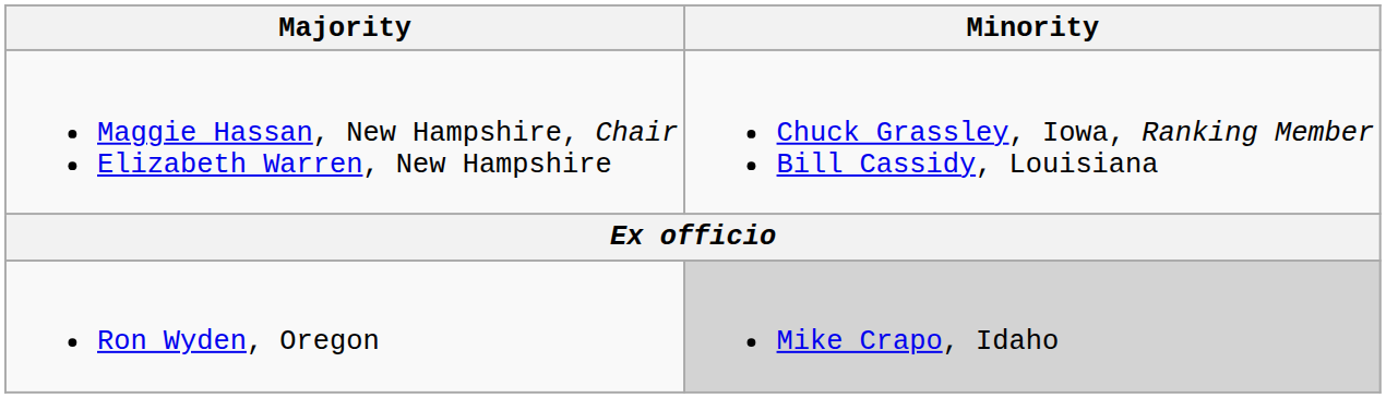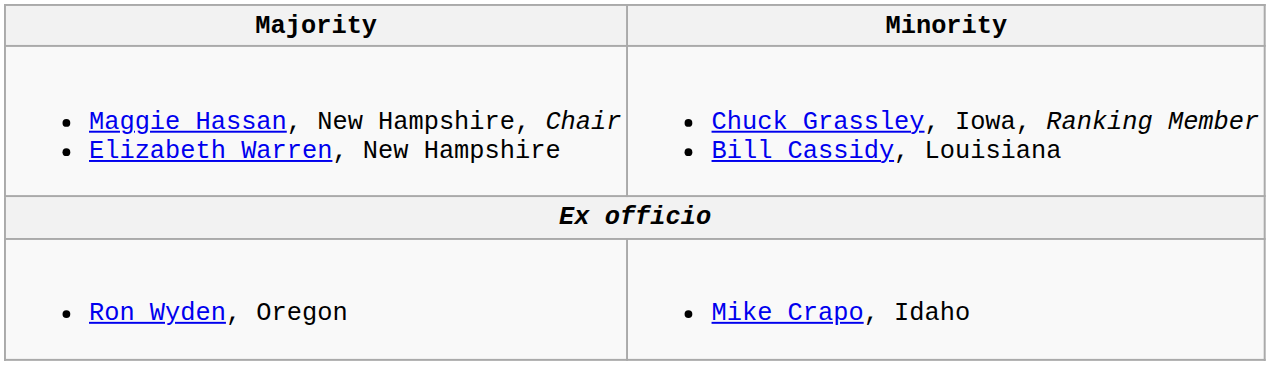Ron Wyden, Oregon | Minority: lightgrey background -> no background
